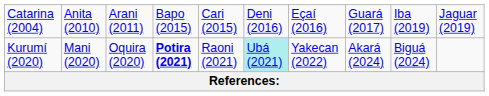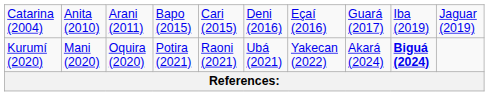Kurumí (2020) | column 4: bold -> normal
Kurumí (2020) | column 6: paleturquoise background -> no background
Kurumí (2020) | column 9: normal -> bold
